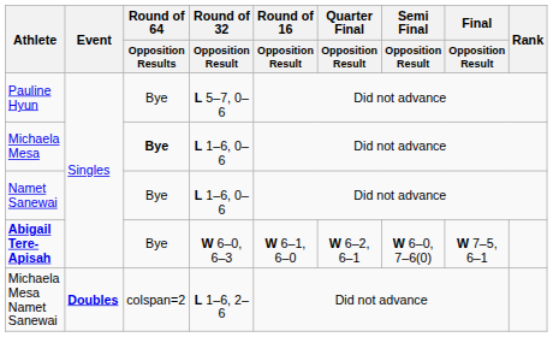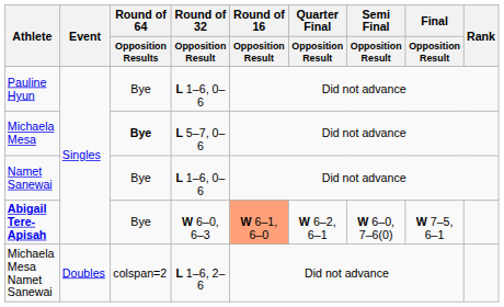Pauline Hyun | Round of 32 / Opposition Result: L 5–7, 0–6 -> L 1–6, 0–6
Michaela Mesa | Round of 32 / Opposition Result: L 1–6, 0–6 -> L 5–7, 0–6
Abigail Tere-Apisah | Round of 16 / Opposition Result: no background -> lightsalmon background
Michaela Mesa Namet Sanewai | Event: bold -> normal
